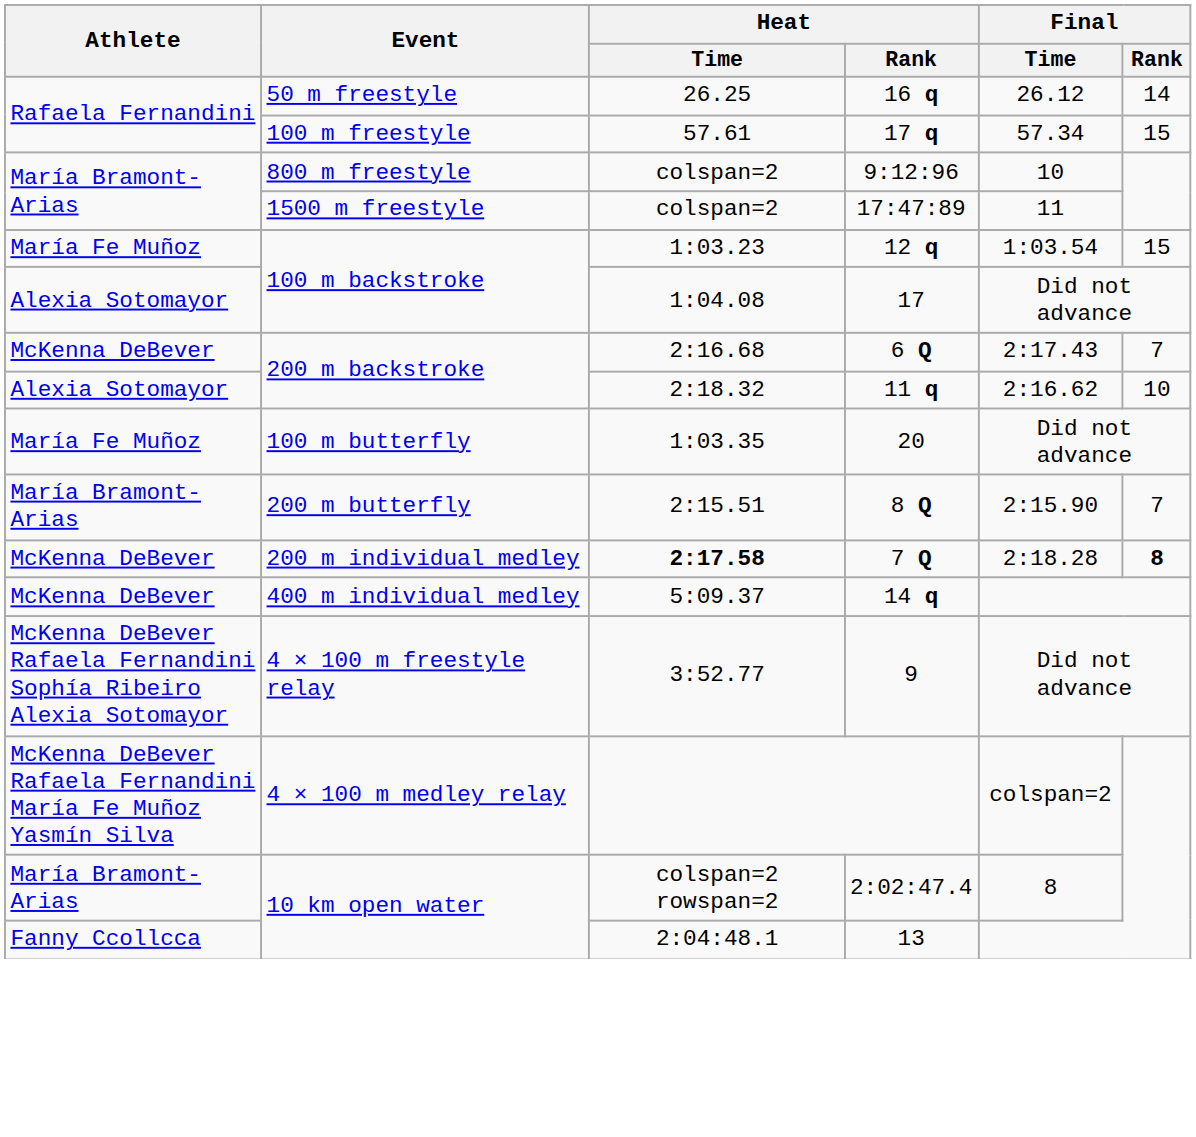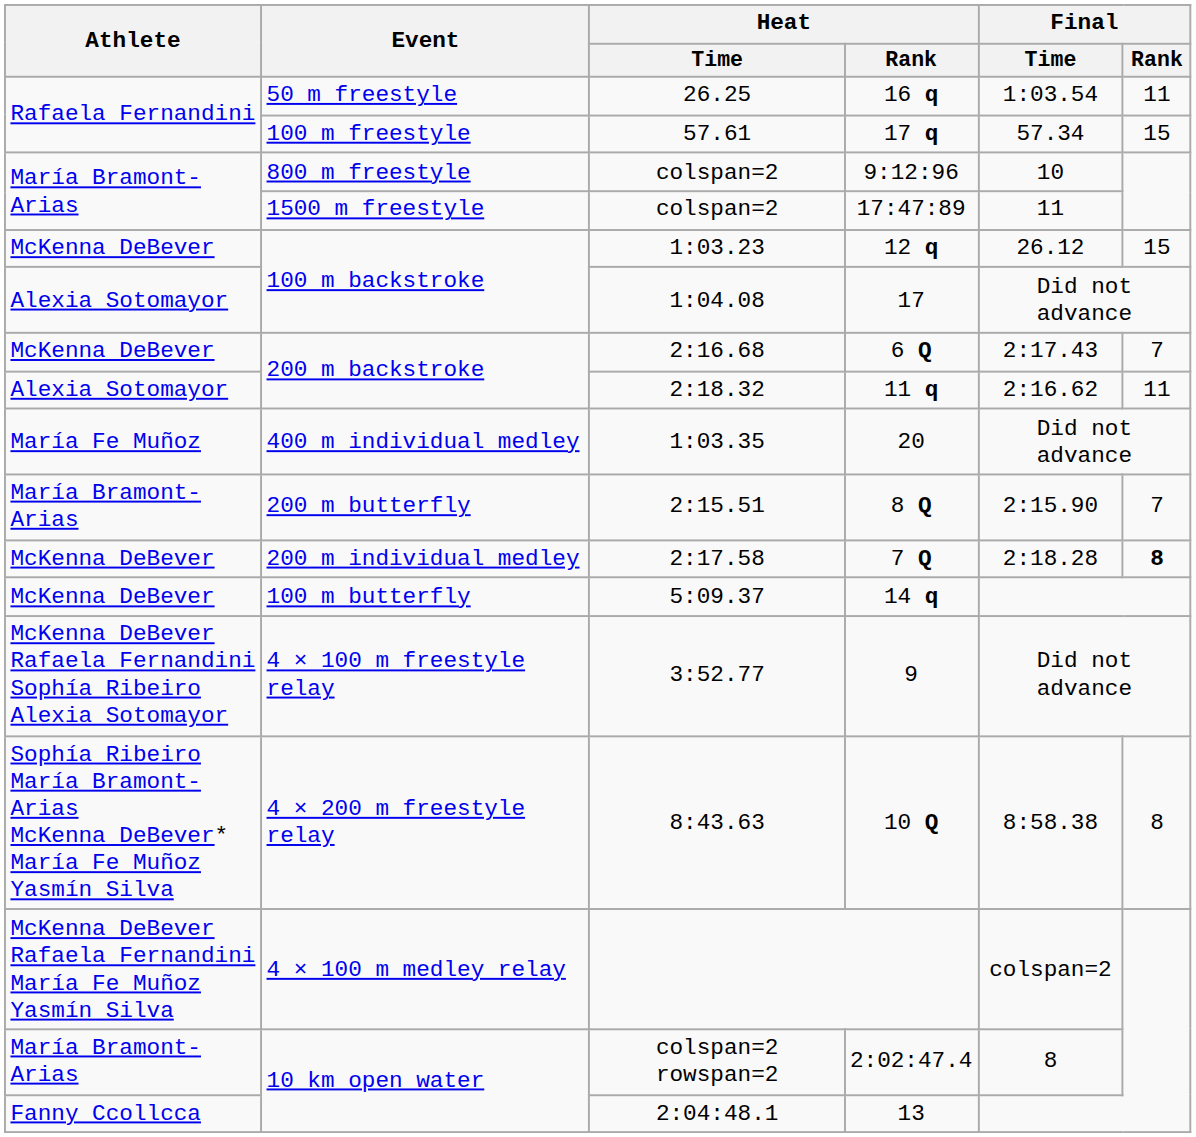16 q | Final / Time: 26.12 -> 1:03.54
16 q | Final / Rank: 14 -> 11
12 q | Athlete: María Fe Muñoz -> McKenna DeBever
12 q | Final / Time: 1:03.54 -> 26.12
11 q | Final / Rank: 10 -> 11
20 | Event: 100 m butterfly -> 400 m individual medley
7 Q | Heat / Time: bold -> normal
14 q | Event: 400 m individual medley -> 100 m butterfly
+ row: Sophía Ribeiro María Bramont-Arias McKenna DeBever* María Fe Muñoz Yasmín Silva | 4 × 200 m freestyle relay | 8:43.63 | 10 Q | 8:58.38 | 8
